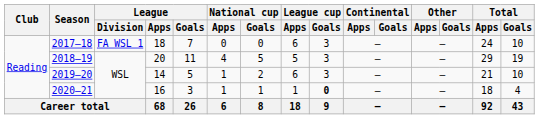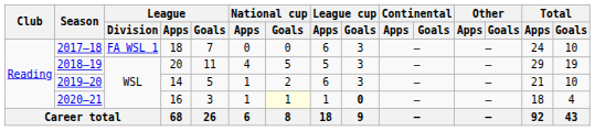2020–21 | National cup / Goals: no background -> lightyellow background
